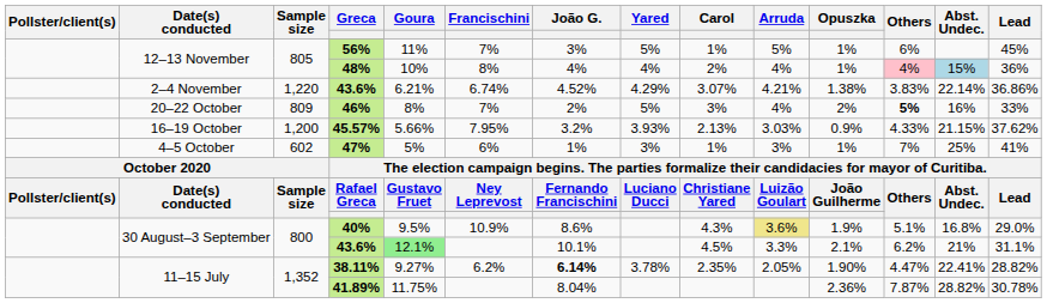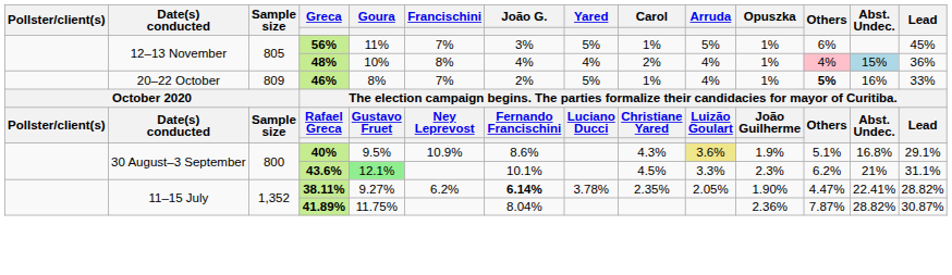- row: 2–4 November | 1,220 | 43.6% | 6.21% | 6.74% | 4.52% | 4.29% | 3.07% | 4.21% | 1.38% | 3.83% | 22.14% | 36.86%
46% | Carol: 3% -> 1%
46% | Opuszka: 2% -> 1%
- row: 16–19 October | 1,200 | 45.57% | 5.66% | 7.95% | 3.2% | 3.93% | 2.13% | 3.03% | 0.9% | 4.33% | 21.15% | 37.62%
- row: 4–5 October | 602 | 47% | 5% | 6% | 1% | 3% | 1% | 3% | 1% | 7% | 25% | 41%
40% | Lead: 29.0% -> 29.1%
30 August–3 September / 43.6% | Opuszka: 2.1% -> 2.3%
41.89% | Lead: 30.78% -> 30.87%
